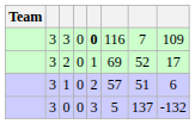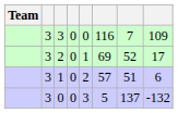row 2 | column 5: bold -> normal
